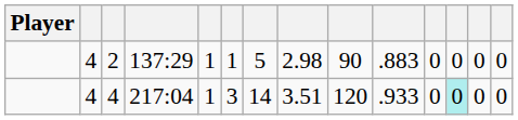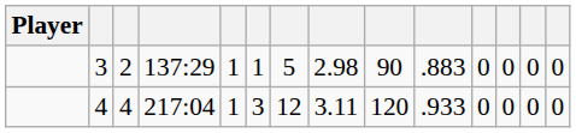row 2 | column 2: 4 -> 3
row 3 | column 7: 14 -> 12
row 3 | column 8: 3.51 -> 3.11
row 3 | column 12: paleturquoise background -> no background
